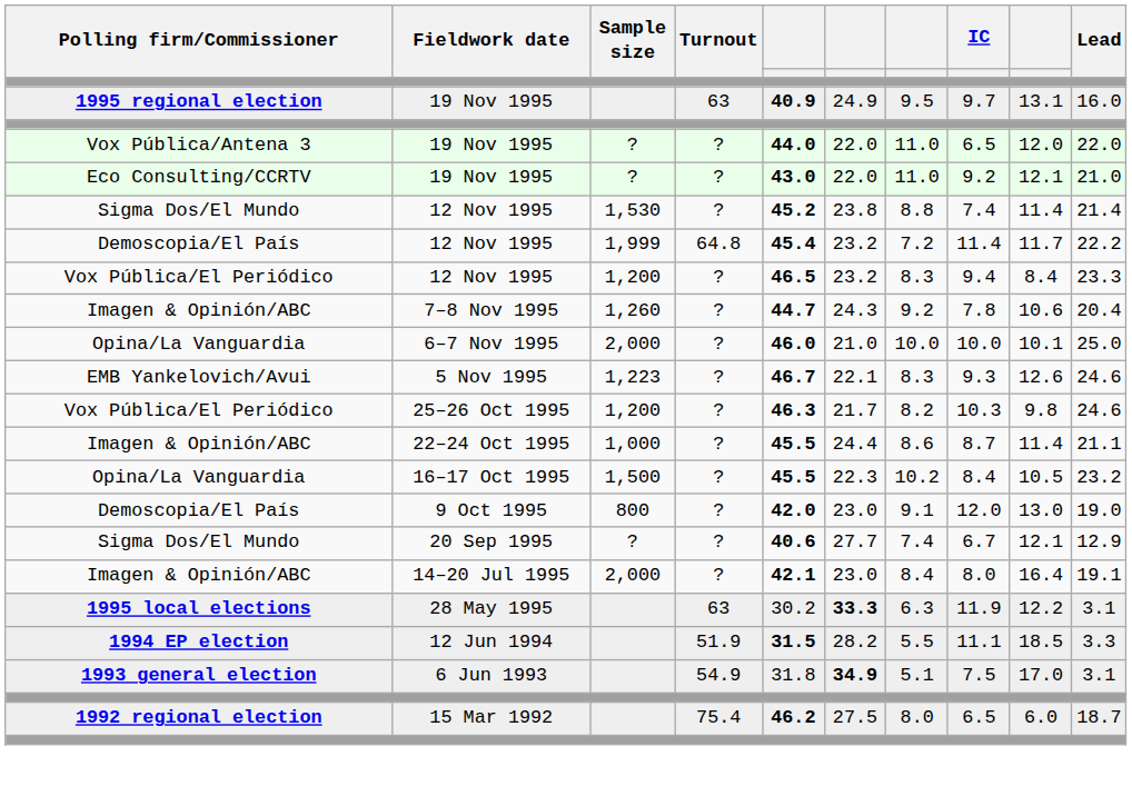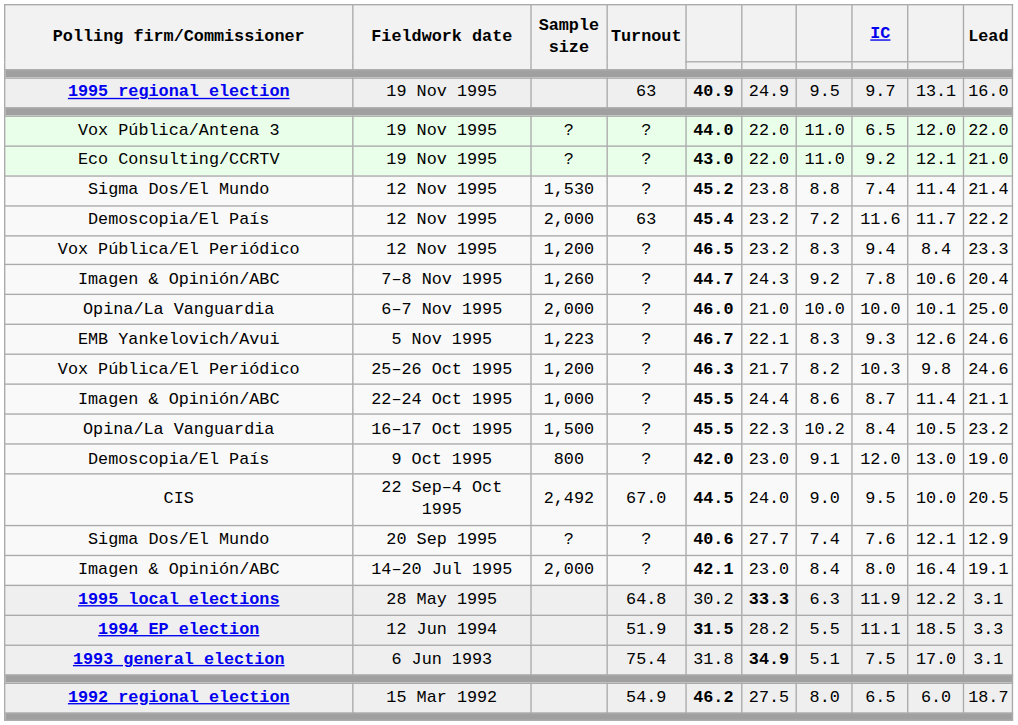Demoscopia/El País / 12 Nov 1995 | Sample size: 1,999 -> 2,000
Demoscopia/El País / 12 Nov 1995 | Turnout: 64.8 -> 63
Demoscopia/El País / 12 Nov 1995 | IC: 11.4 -> 11.6
+ row: CIS | 22 Sep–4 Oct 1995 | 2,492 | 67.0 | 44.5 | 24.0 | 9.0 | 9.5 | 10.0 | 20.5
20 Sep 1995 | IC: 6.7 -> 7.6
28 May 1995 | Turnout: 63 -> 64.8
6 Jun 1993 | Turnout: 54.9 -> 75.4
15 Mar 1992 | Turnout: 75.4 -> 54.9
